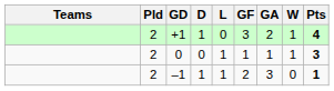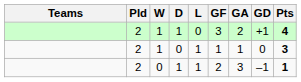columns swapped: W <-> GD
